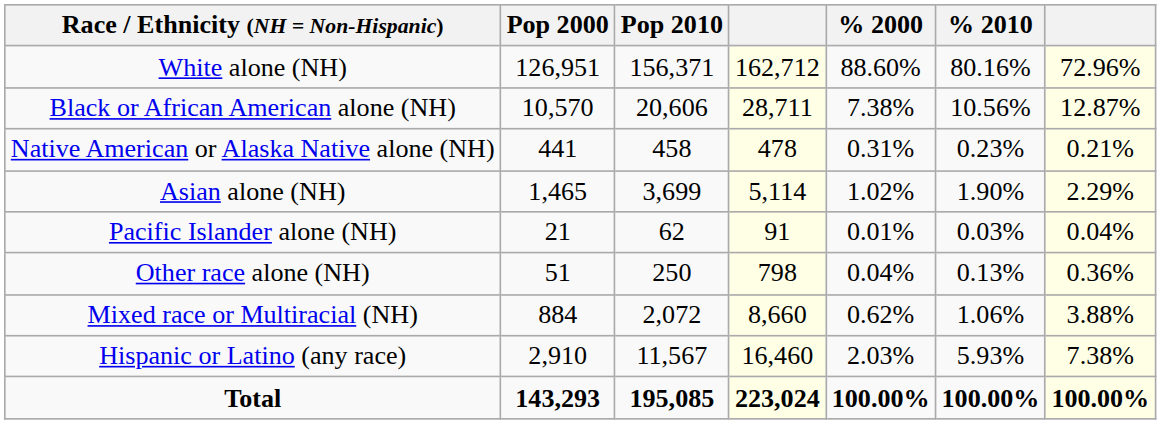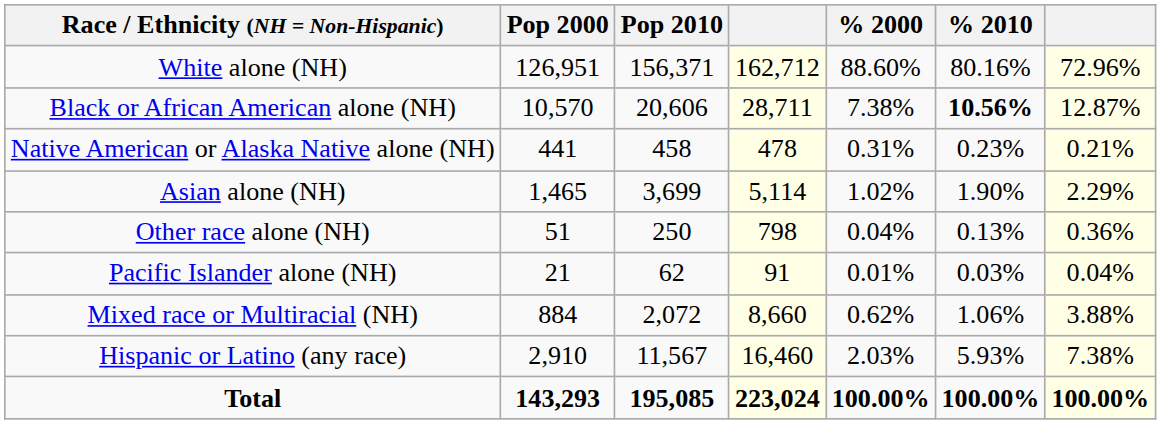Black or African American alone (NH) | % 2010: normal -> bold
rows swapped: Pacific Islander alone (NH) <-> Other race alone (NH)
